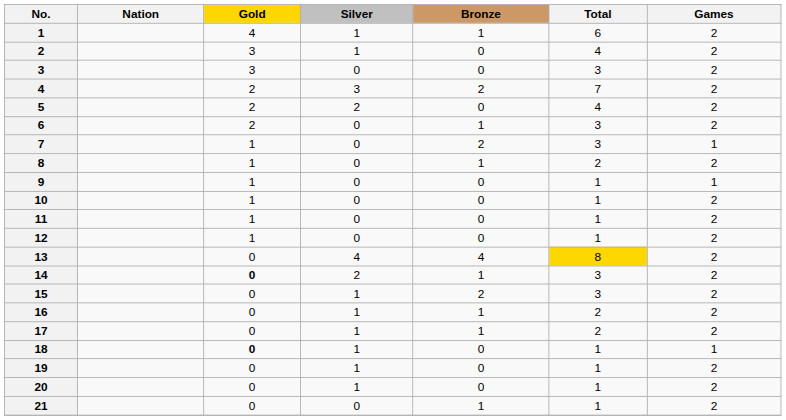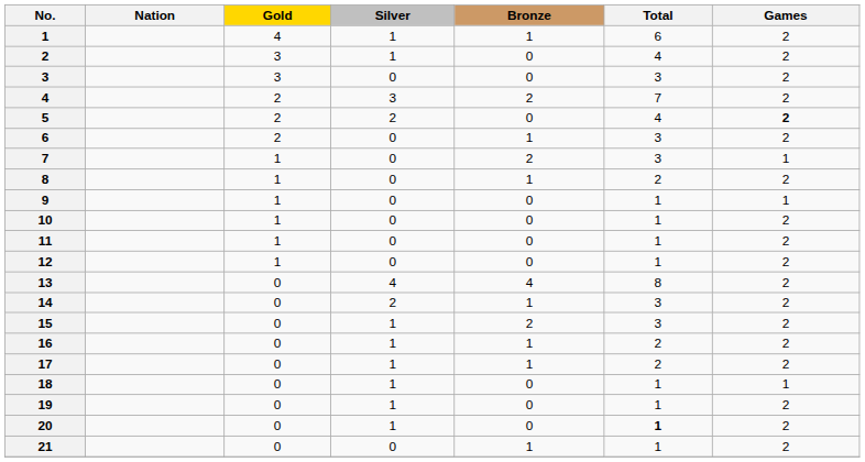5 | Games: normal -> bold
13 | Total: gold background -> no background
14 | Gold: bold -> normal
18 | Gold: bold -> normal
20 | Total: normal -> bold
